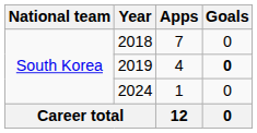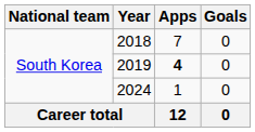2019 | Apps: normal -> bold
2019 | Goals: bold -> normal
